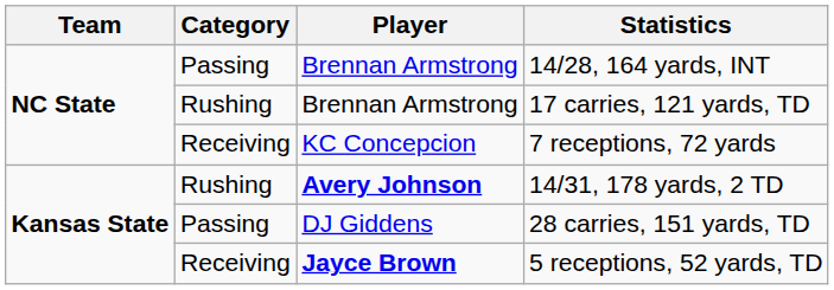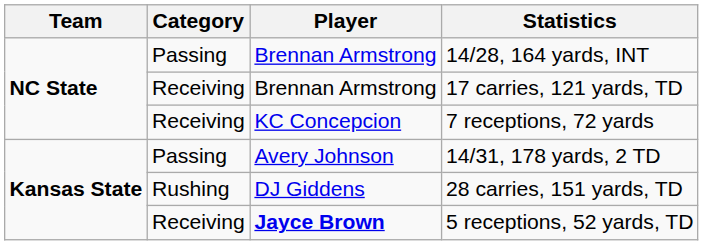17 carries, 121 yards, TD | Category: Rushing -> Receiving
14/31, 178 yards, 2 TD | Category: Rushing -> Passing
14/31, 178 yards, 2 TD | Player: bold -> normal
28 carries, 151 yards, TD | Category: Passing -> Rushing
